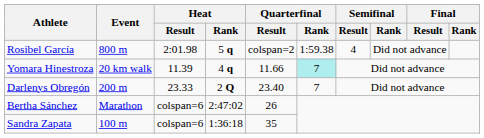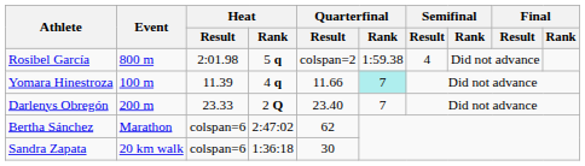Yomara Hinestroza | Event: 20 km walk -> 100 m
Bertha Sánchez | Quarterfinal / Result: 26 -> 62
Sandra Zapata | Event: 100 m -> 20 km walk
Sandra Zapata | Quarterfinal / Result: 35 -> 30
